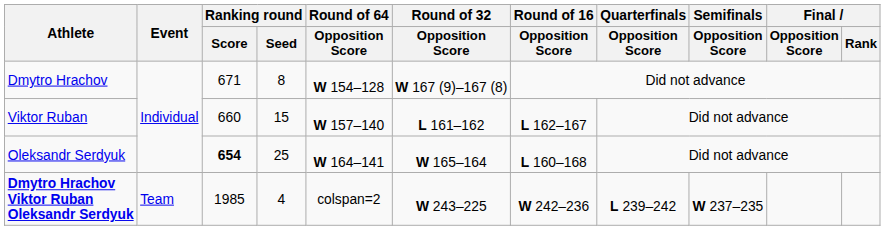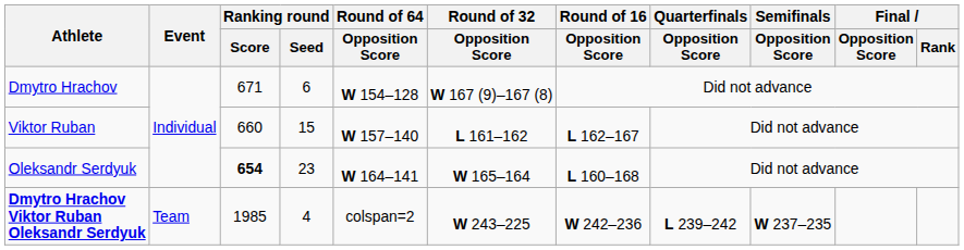Dmytro Hrachov | Ranking round / Seed: 8 -> 6
Oleksandr Serdyuk | Ranking round / Seed: 25 -> 23
